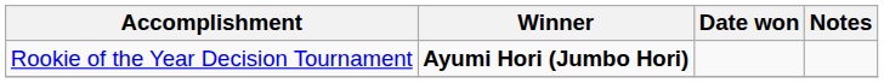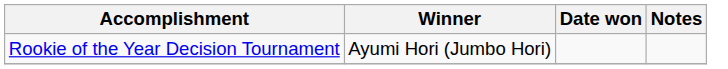Rookie of the Year Decision Tournament | Winner: bold -> normal
